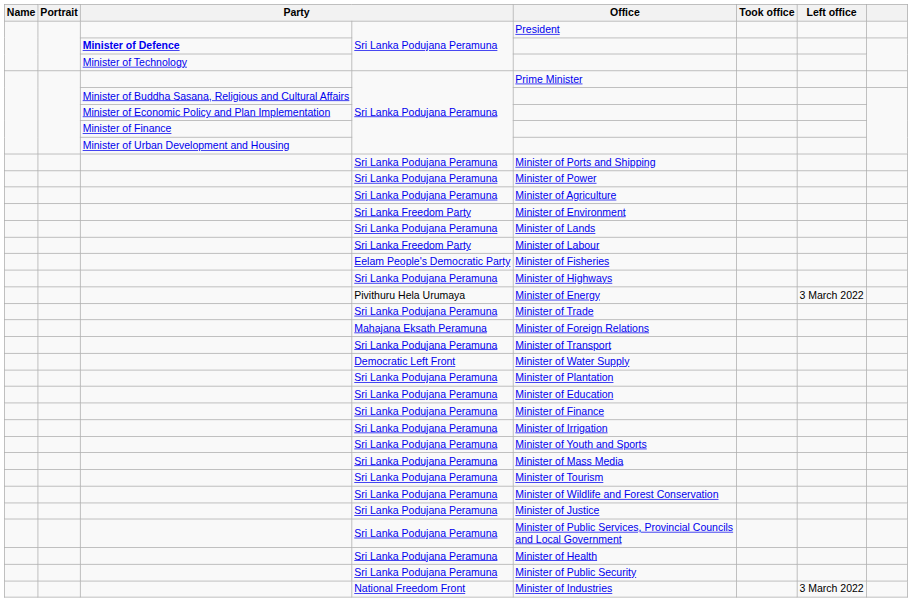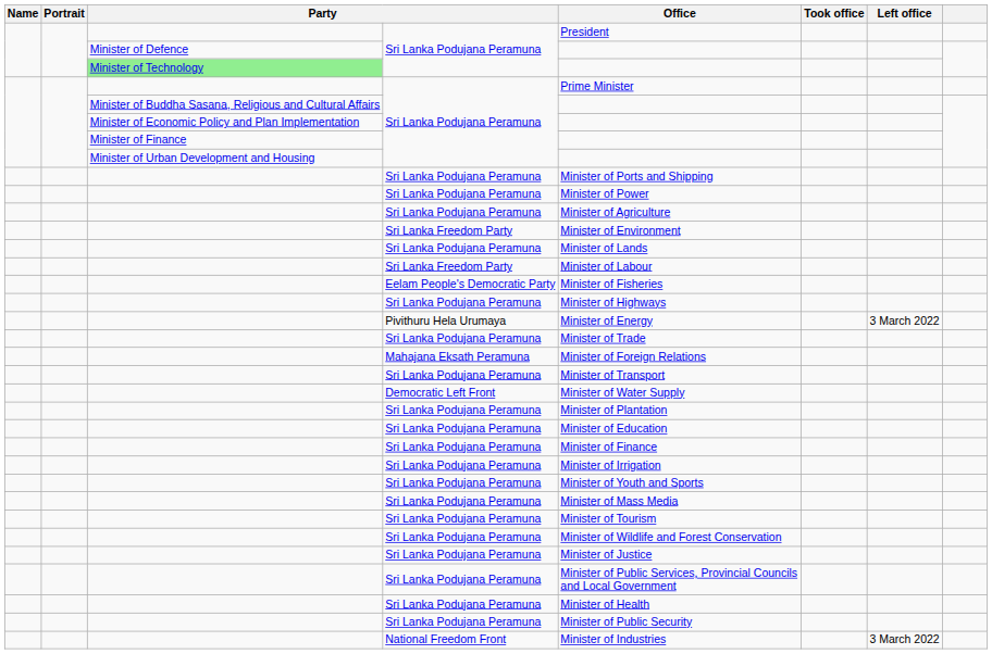Minister of Defence | column 3: bold -> normal
Minister of Technology | column 3: no background -> lightgreen background
